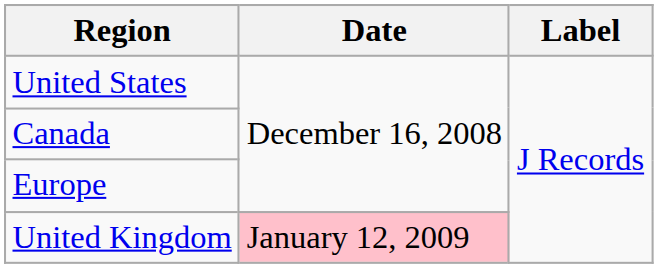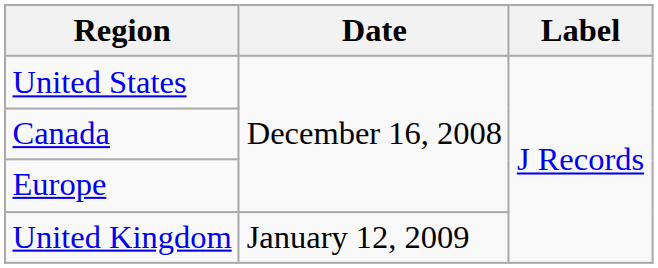United Kingdom | Date: pink background -> no background
